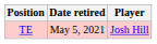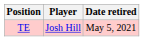columns swapped: Player <-> Date retired
